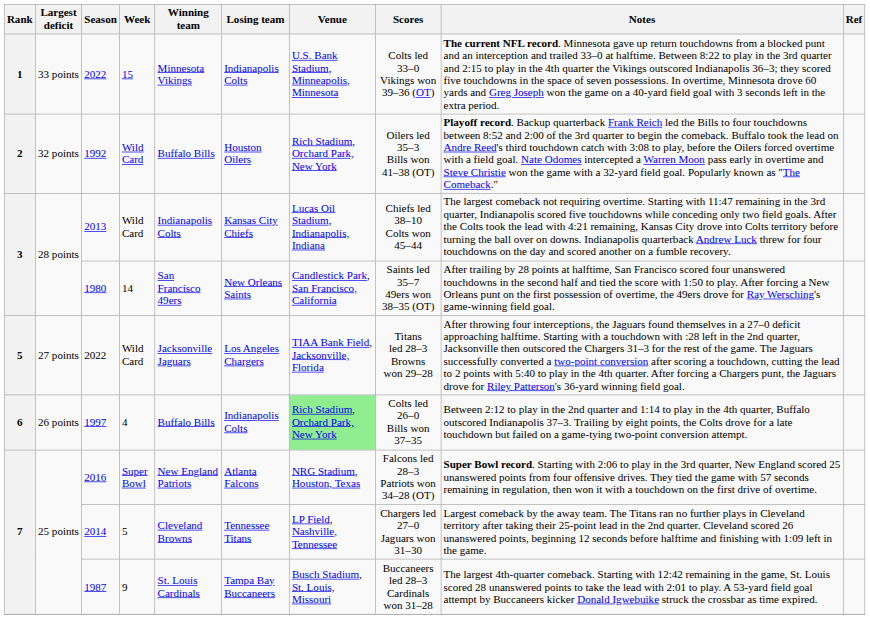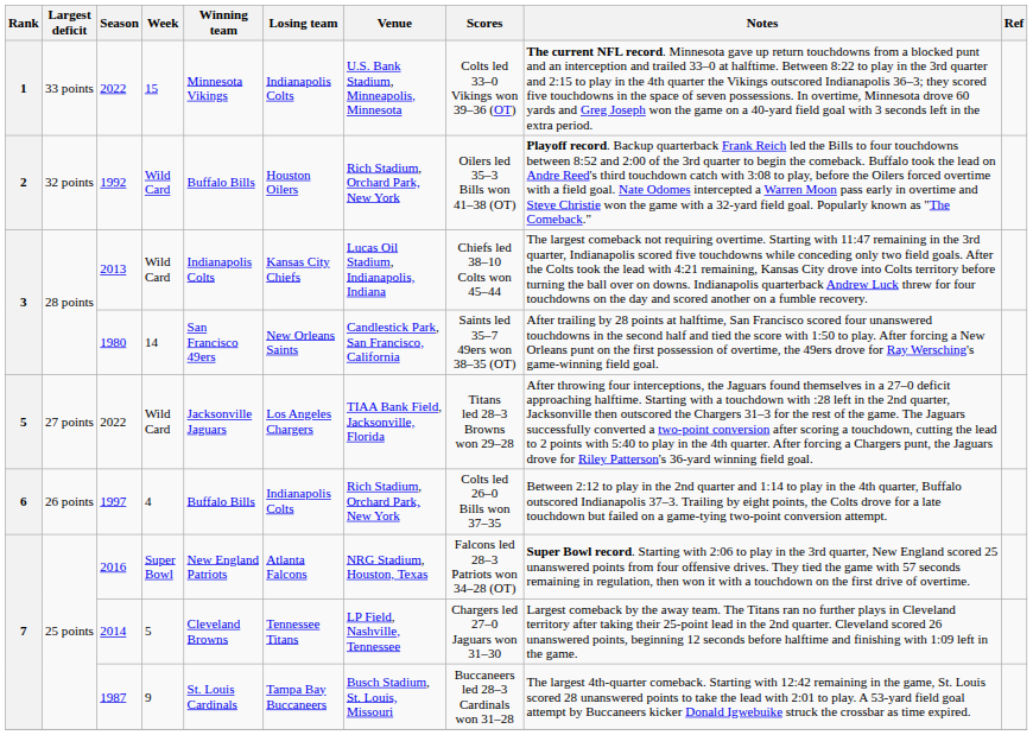1997 | Venue: lightgreen background -> no background
